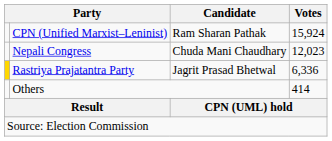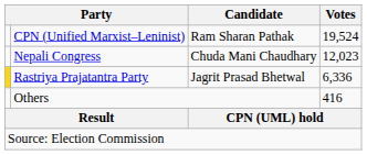CPN (Unified Marxist–Leninist) | Votes: 15,924 -> 19,524
Others | Votes: 414 -> 416
